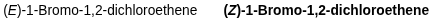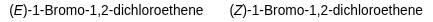(E)-1-Bromo-1,2-dichloroethene | column 2: bold -> normal
